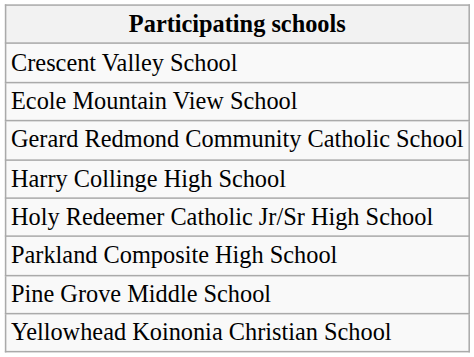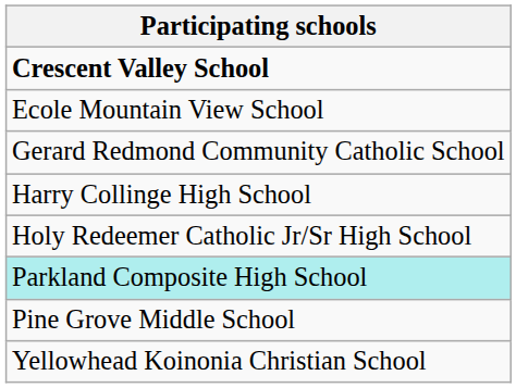row 2 | column 1: normal -> bold
row 7 | column 1: no background -> paleturquoise background
